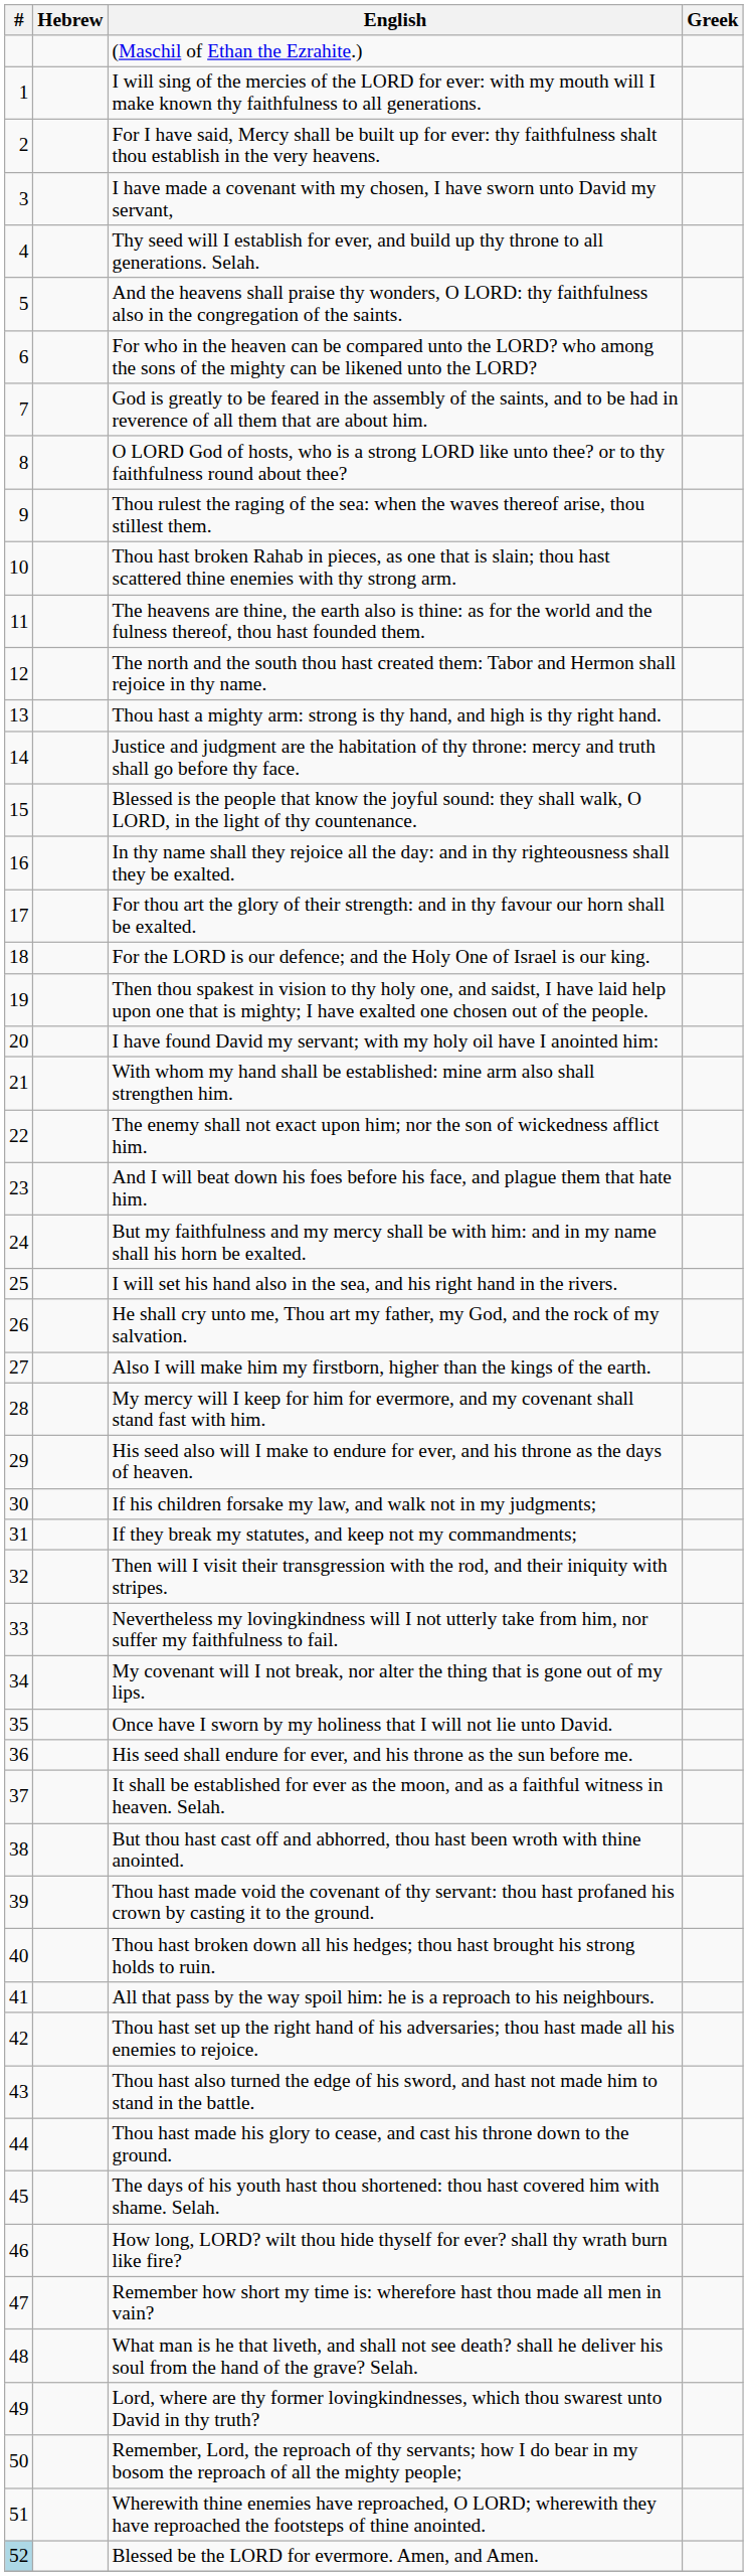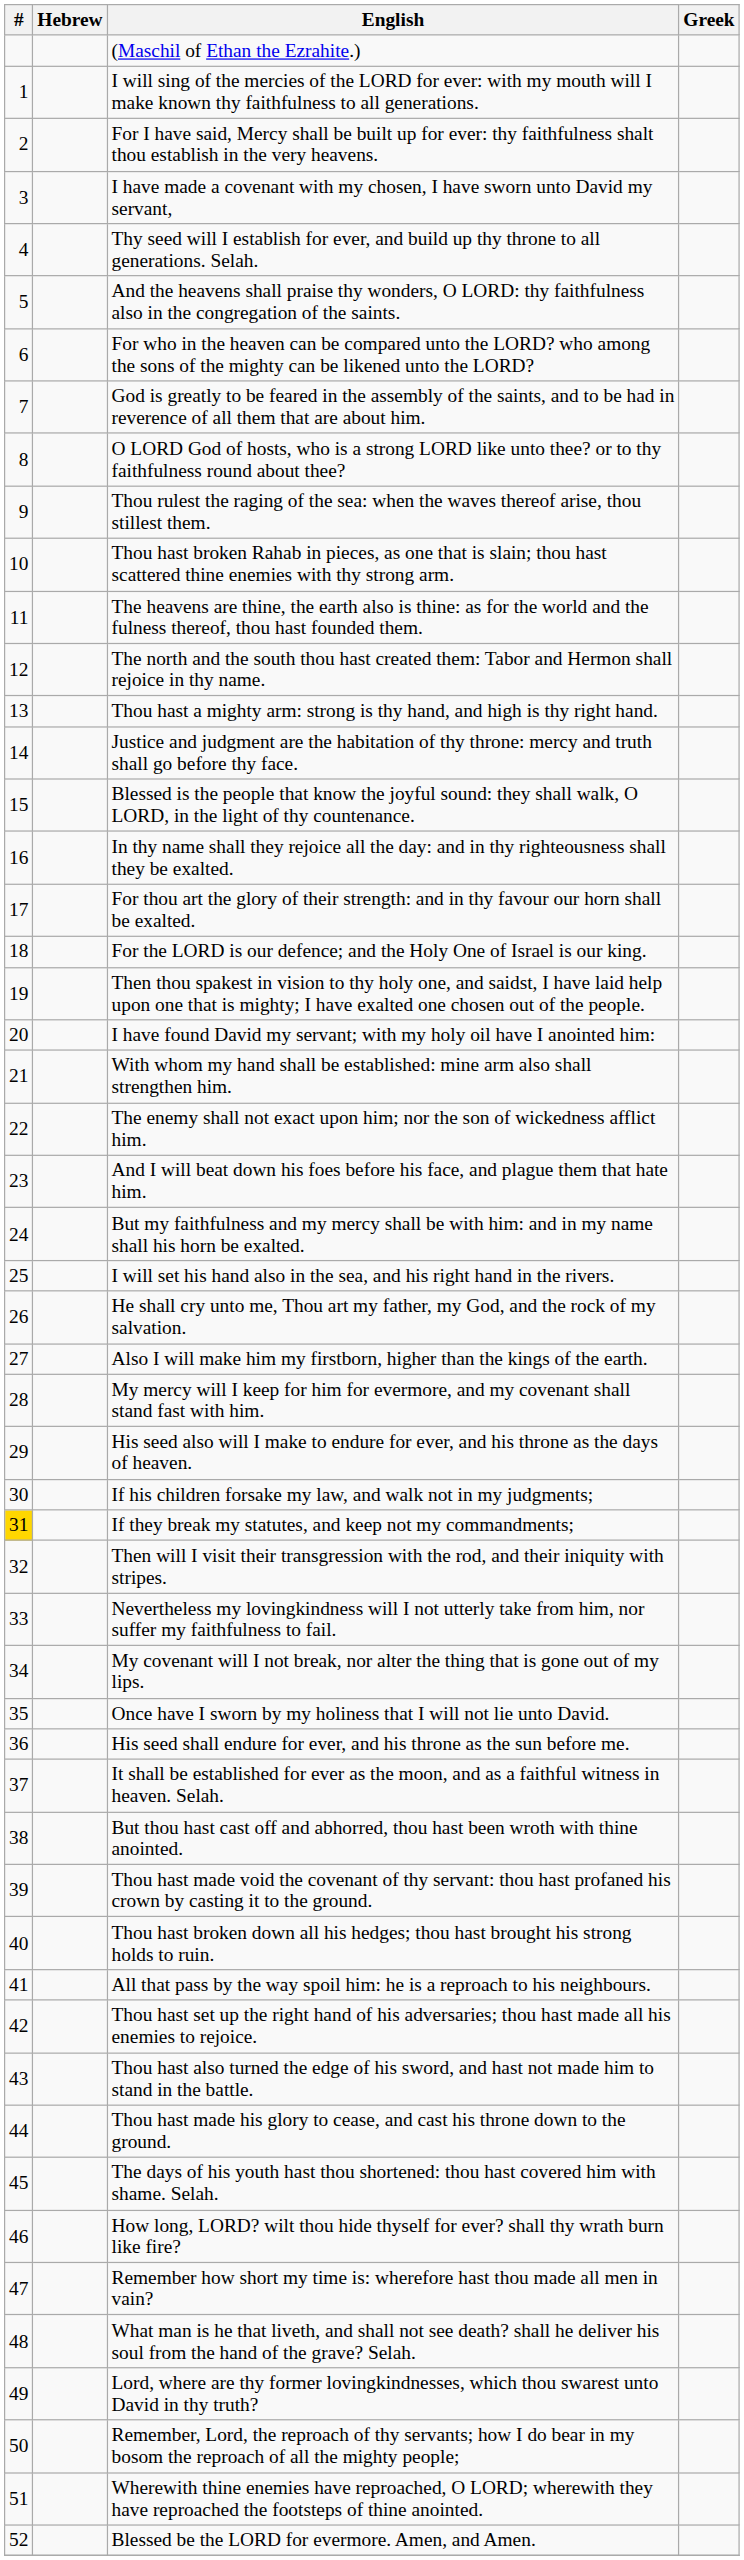If they break my statutes, and keep not my commandments; | #: no background -> gold background
Blessed be the LORD for evermore. Amen, and Amen. | #: lightblue background -> no background
